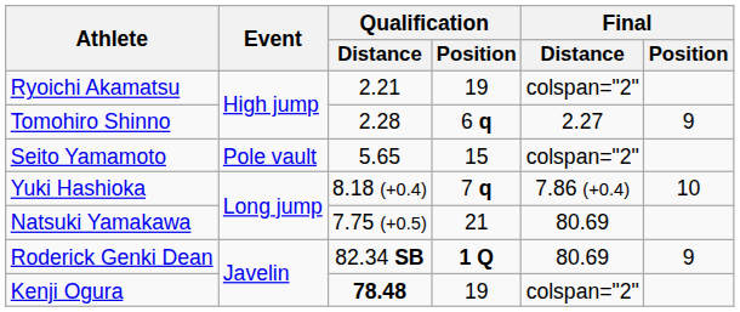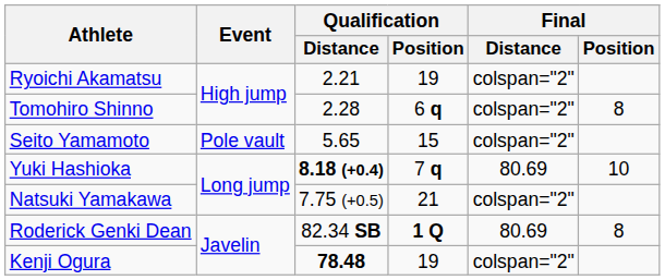Tomohiro Shinno | Final / Distance: 2.27 -> colspan="2"
Tomohiro Shinno | Final / Position: 9 -> 8
Yuki Hashioka | Qualification / Distance: normal -> bold
Yuki Hashioka | Final / Distance: 7.86 (+0.4) -> 80.69
Natsuki Yamakawa | Final / Distance: 80.69 -> colspan="2"
Roderick Genki Dean | Final / Position: 9 -> 8
